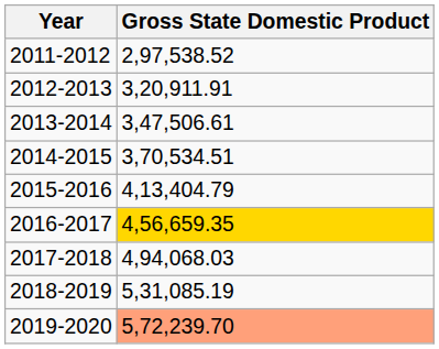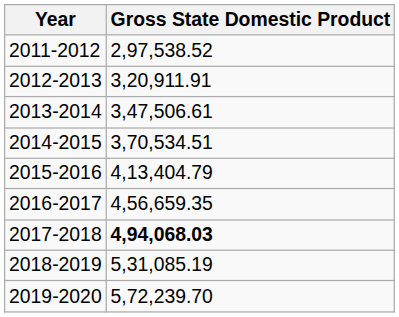2016-2017 | Gross State Domestic Product: gold background -> no background
2017-2018 | Gross State Domestic Product: normal -> bold
2019-2020 | Gross State Domestic Product: lightsalmon background -> no background
